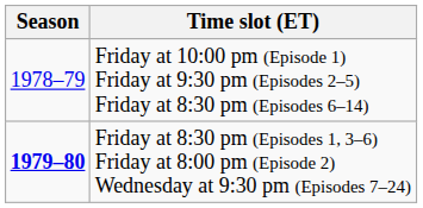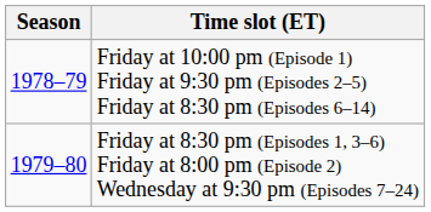row 3 | Season: bold -> normal
